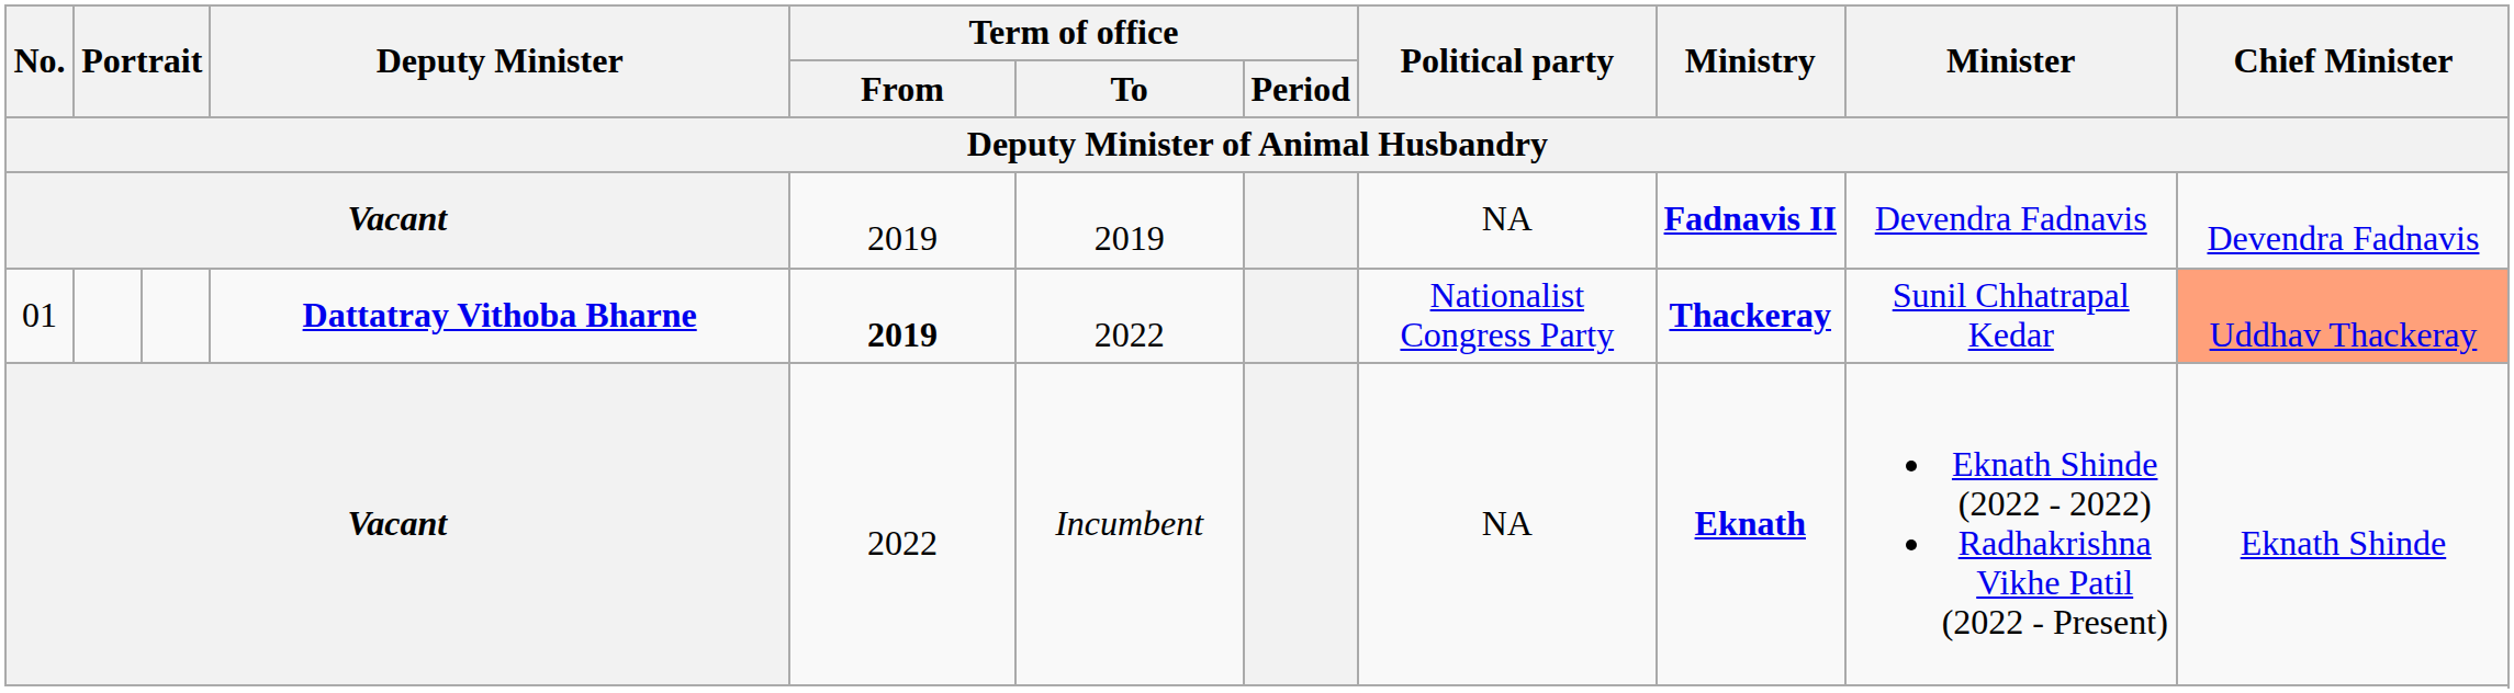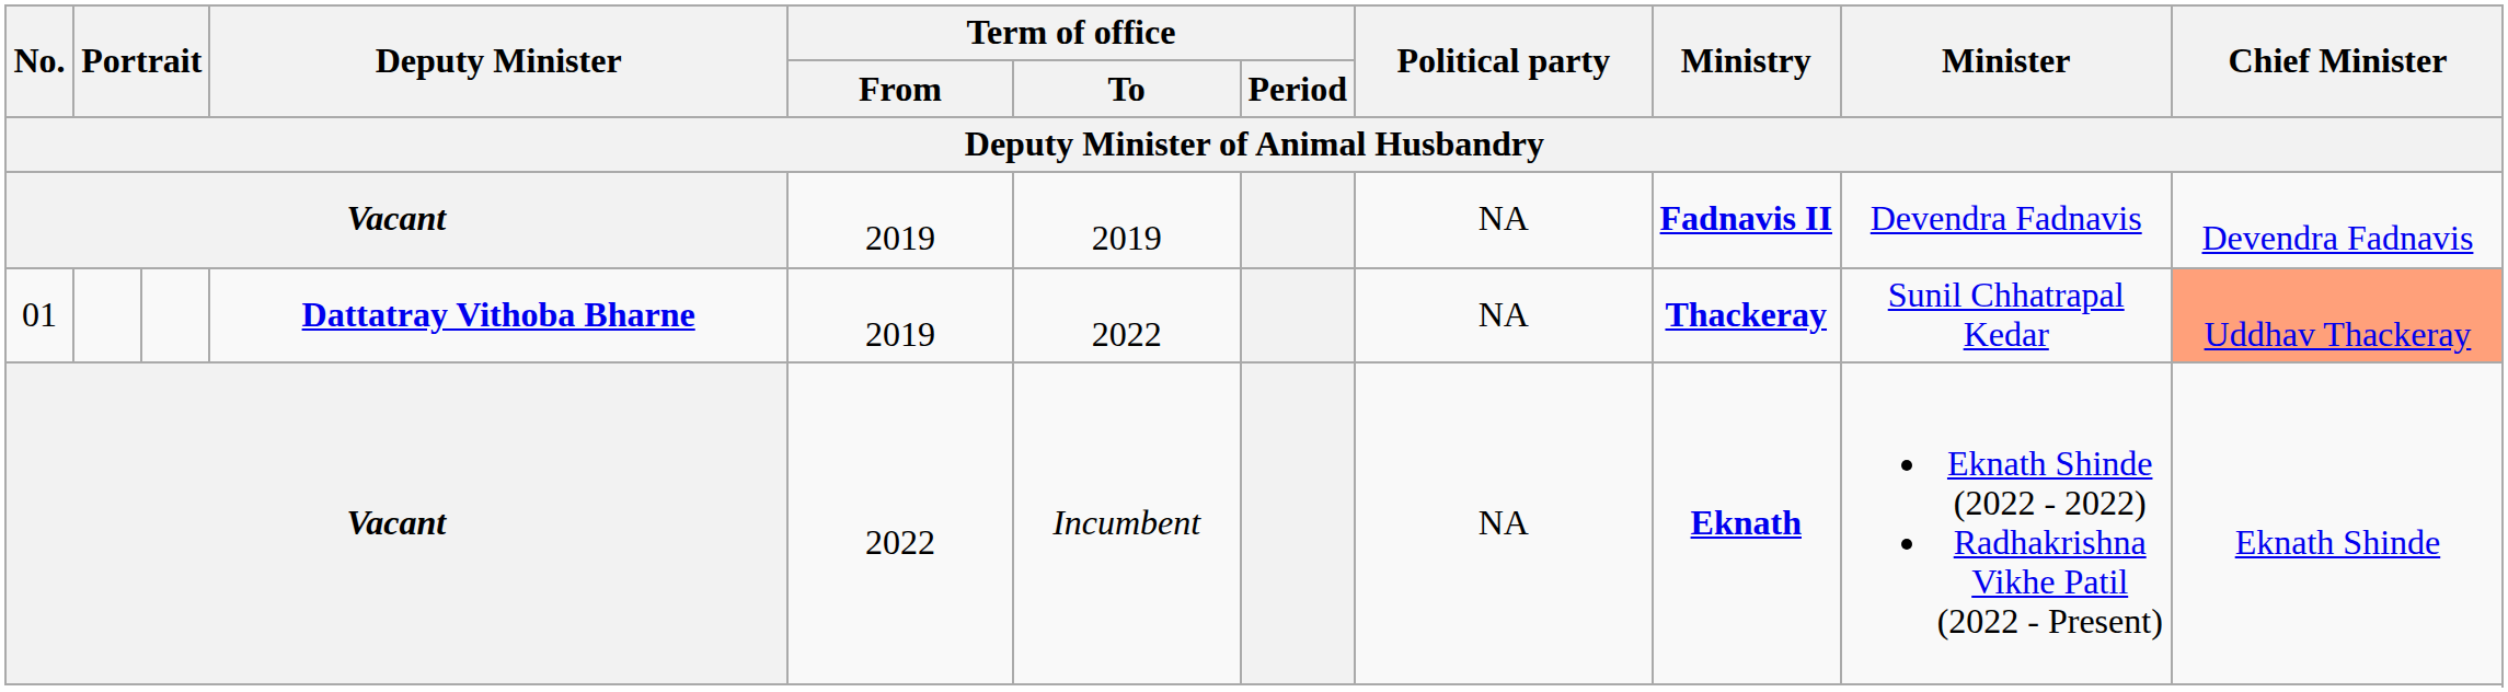01 | Term of office / From: bold -> normal
01 | Political party: Nationalist Congress Party -> NA
